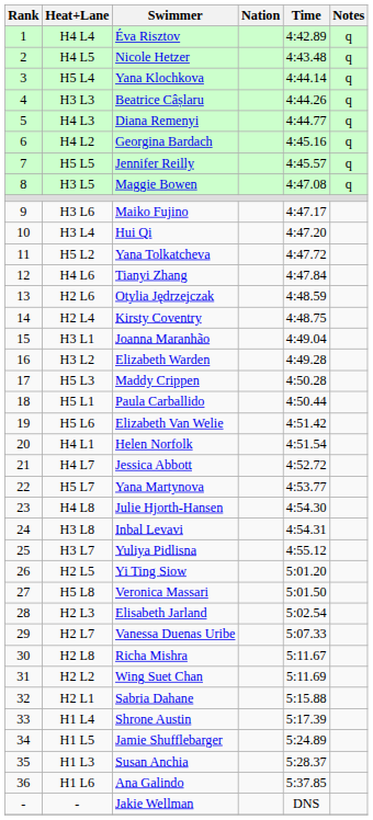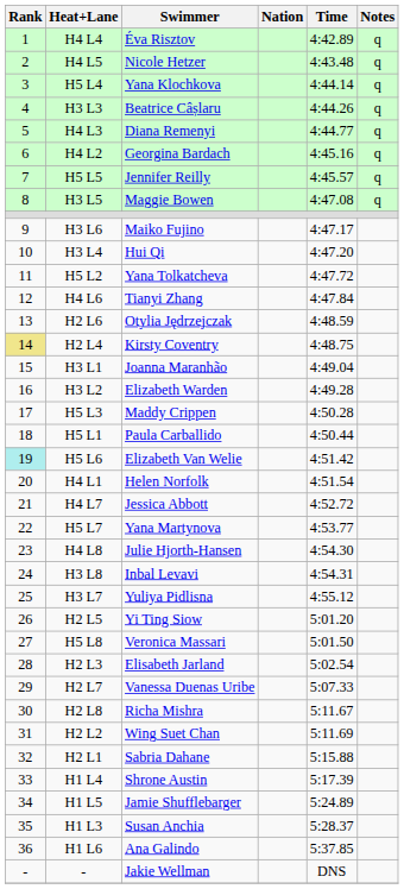H2 L4 | Rank: no background -> khaki background
H5 L6 | Rank: no background -> paleturquoise background
